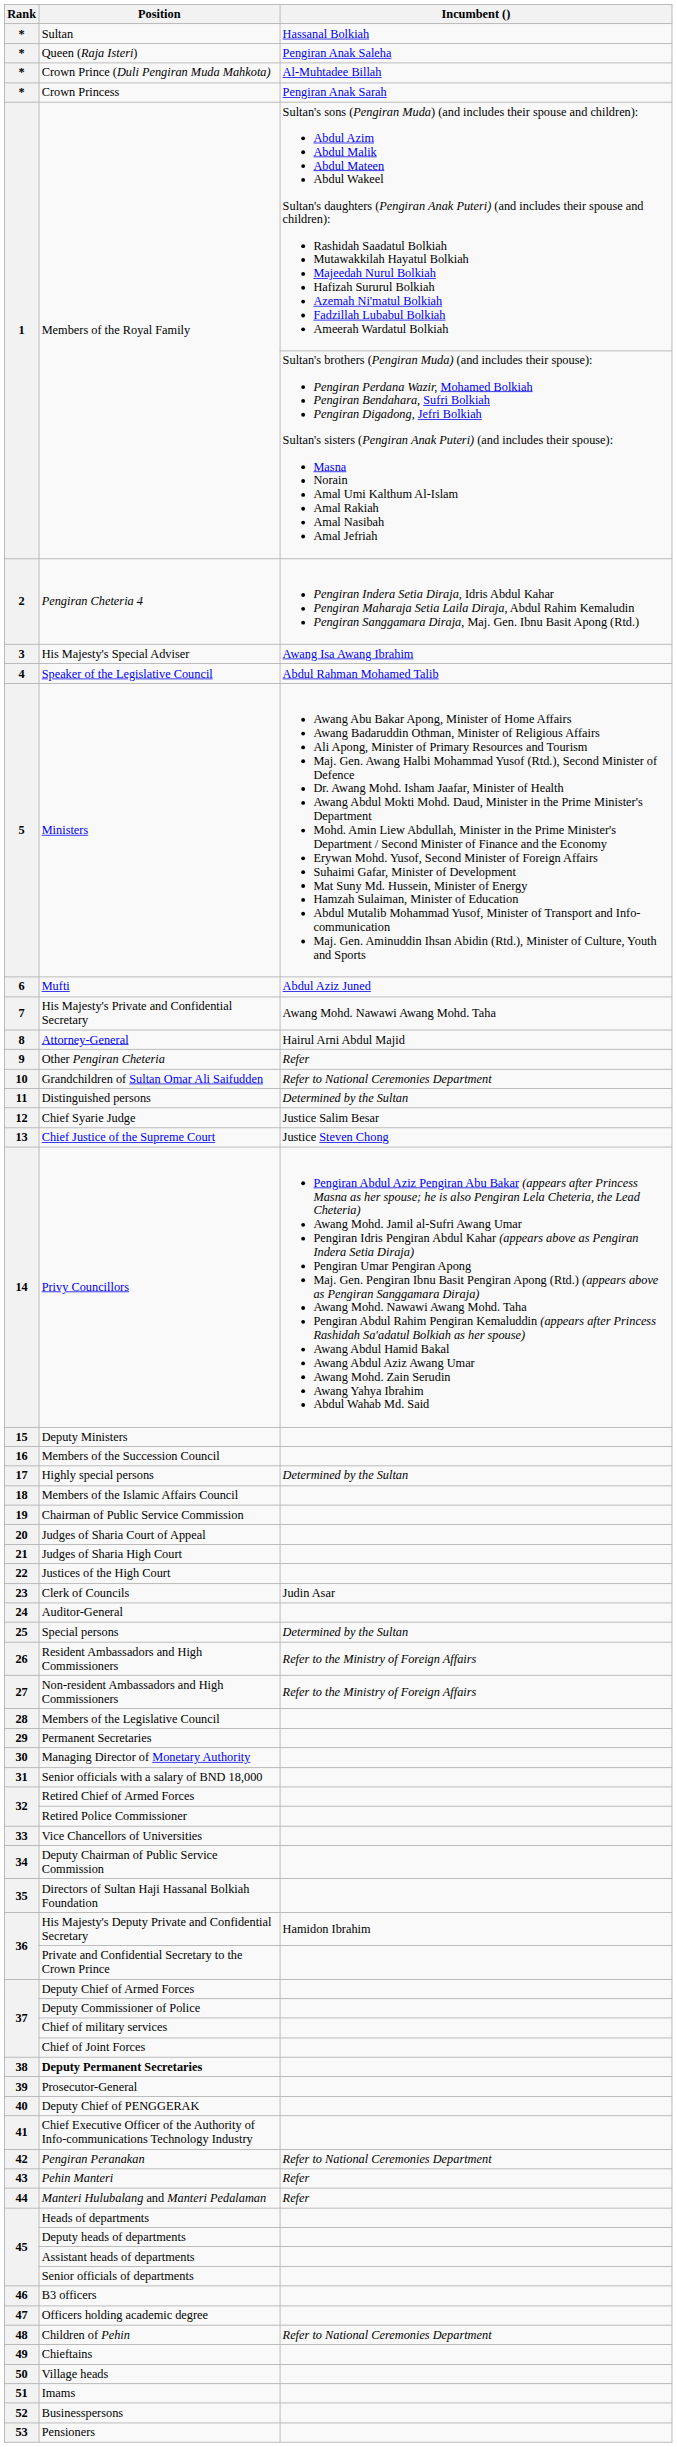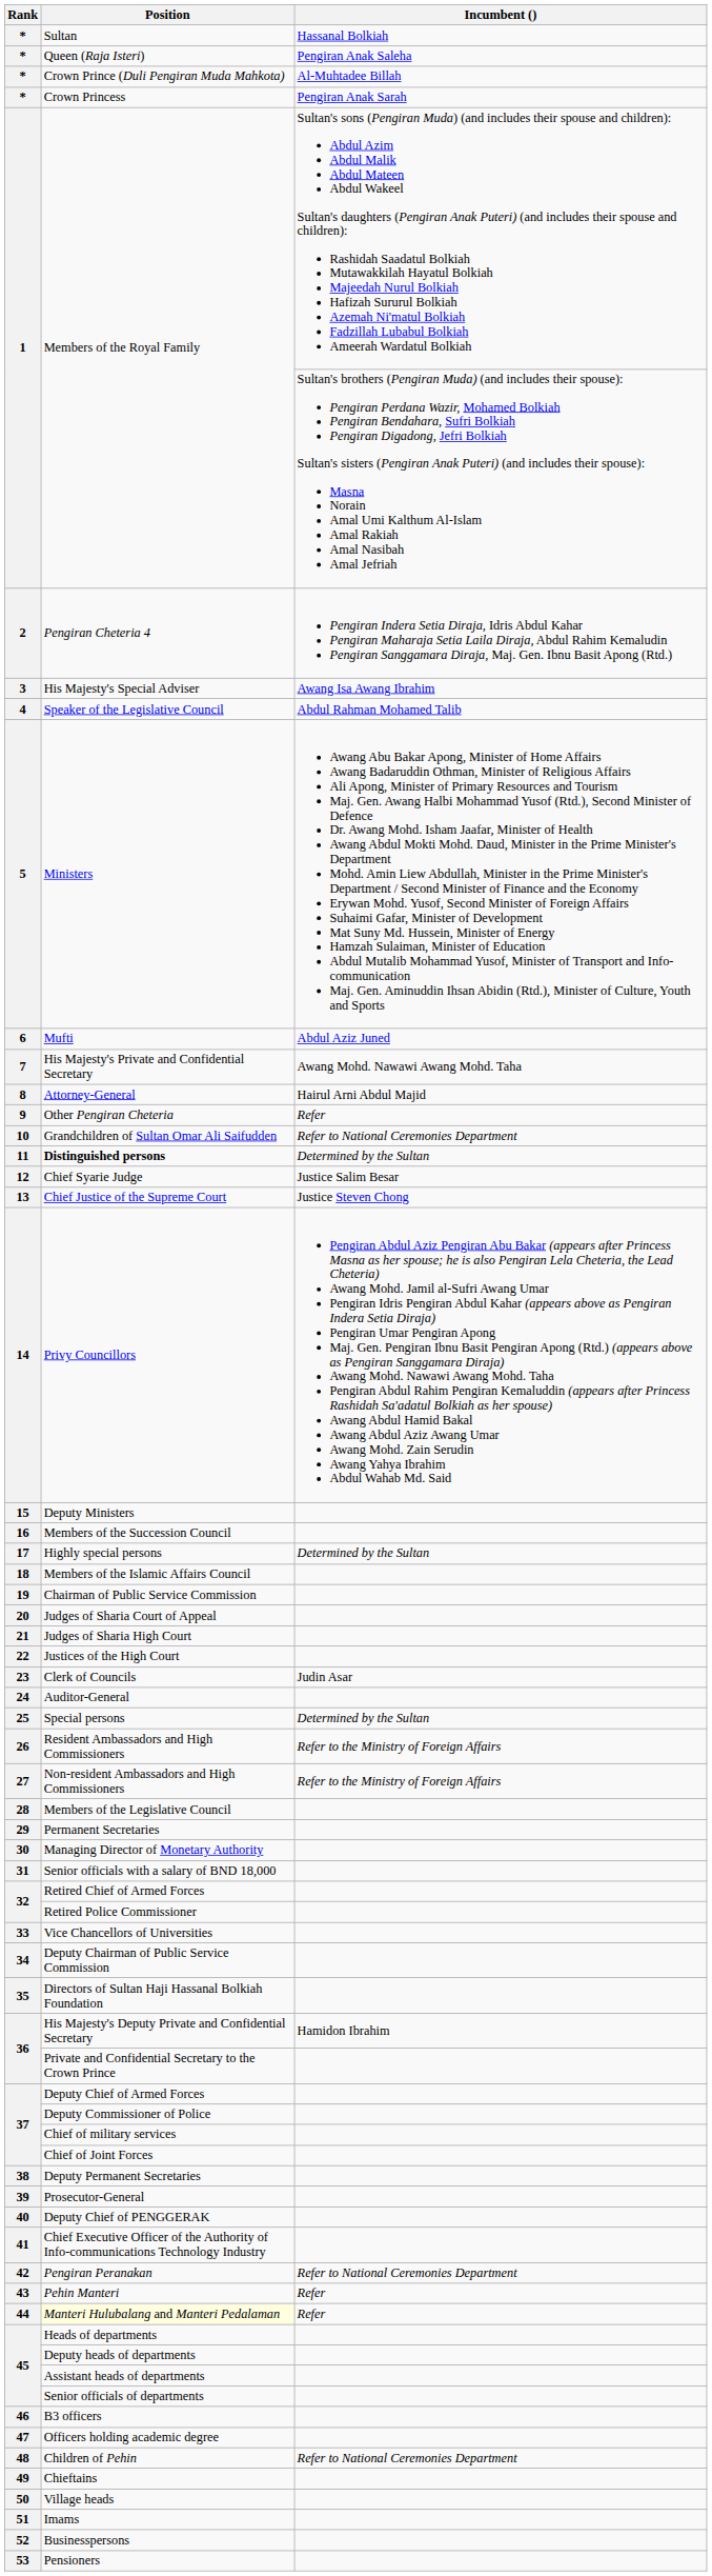Distinguished persons | Position: normal -> bold
Deputy Permanent Secretaries | Position: bold -> normal
Manteri Hulubalang and Manteri Pedalaman | Position: no background -> lightyellow background
